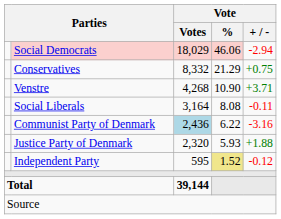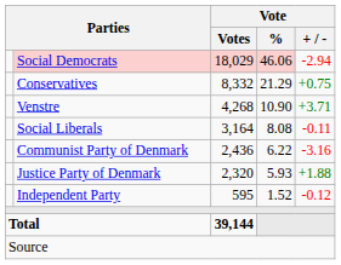Communist Party of Denmark | Vote / Votes: lightblue background -> no background
Independent Party | Vote / %: khaki background -> no background
